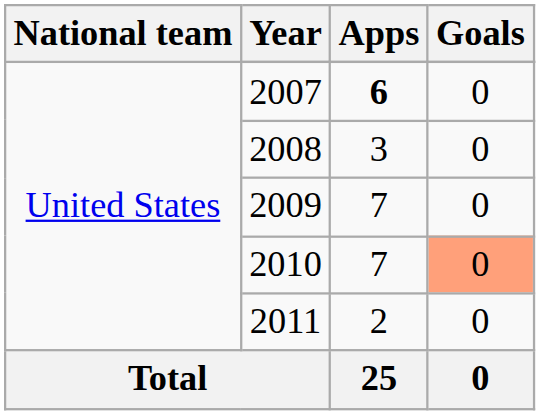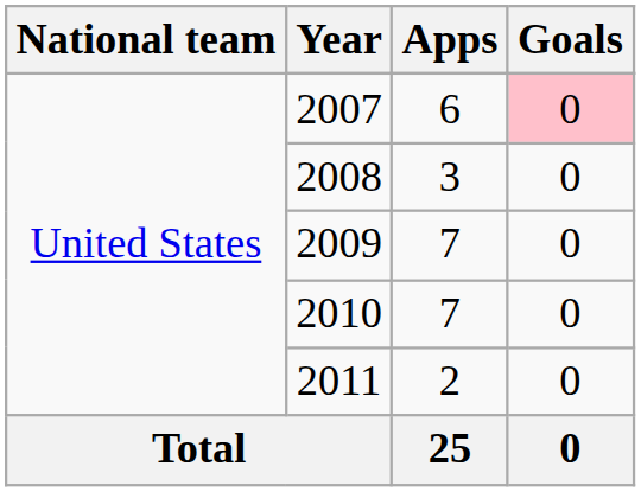2007 | Apps: bold -> normal
2007 | Goals: no background -> pink background
2010 | Goals: lightsalmon background -> no background
